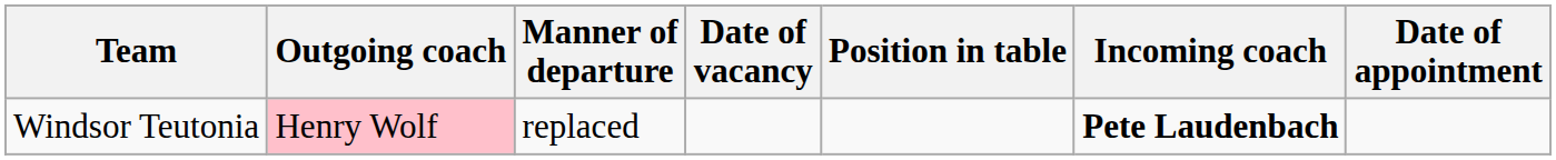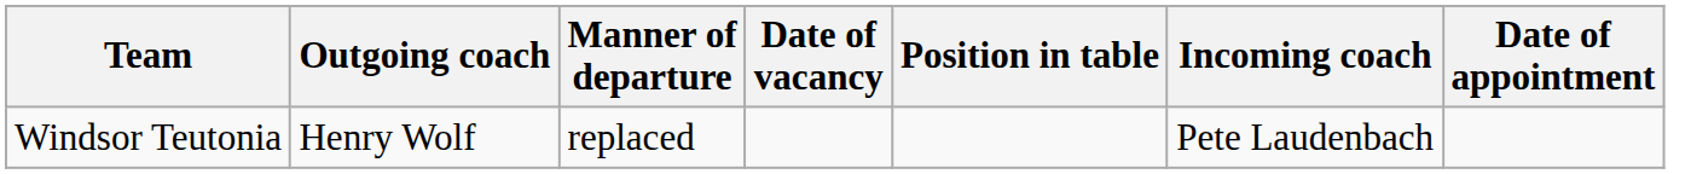Windsor Teutonia | Outgoing coach: pink background -> no background
Windsor Teutonia | Incoming coach: bold -> normal
